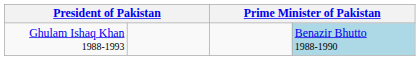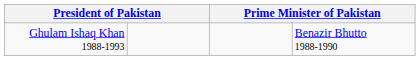Ghulam Ishaq Khan 1988-1993 | column 4: lightblue background -> no background
